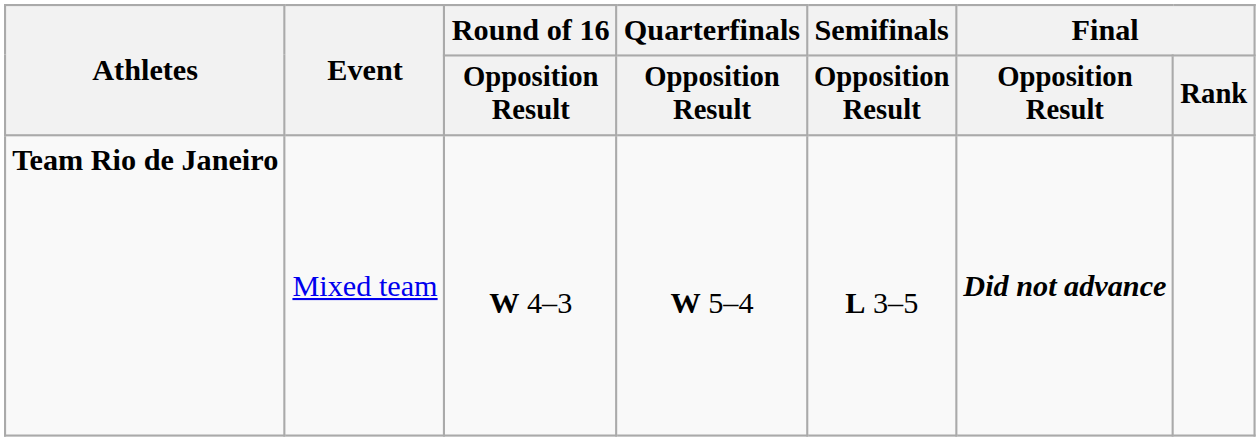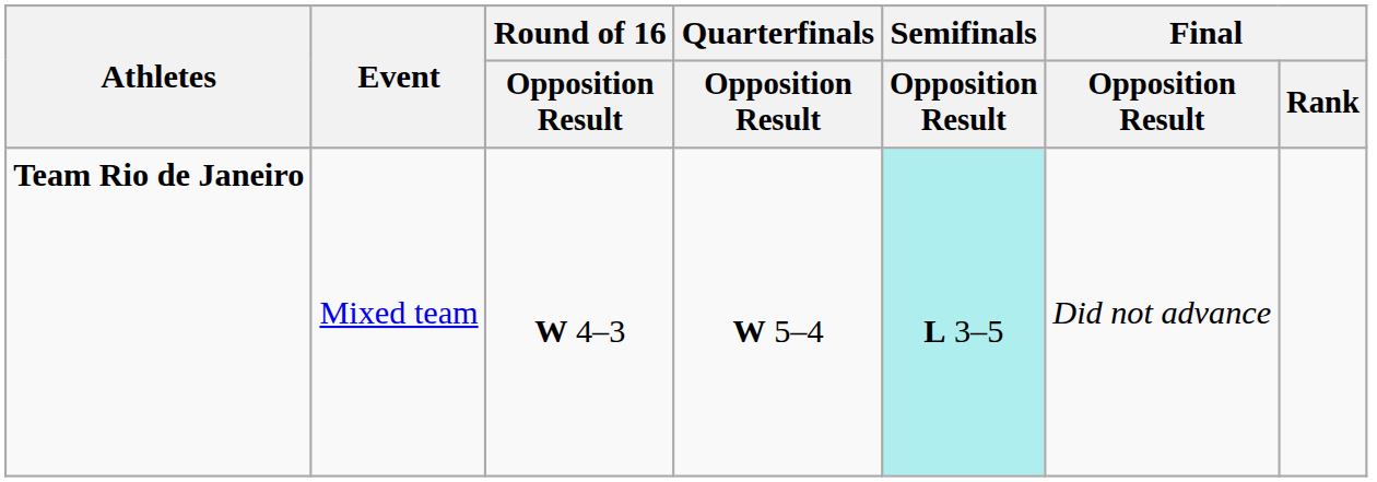Team Rio de Janeiro | Semifinals / Opposition Result: no background -> paleturquoise background
Team Rio de Janeiro | Final / Opposition Result: bold -> normal
